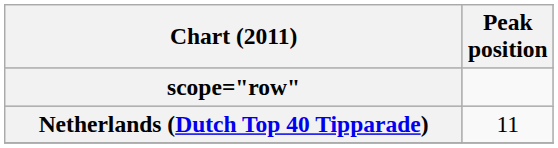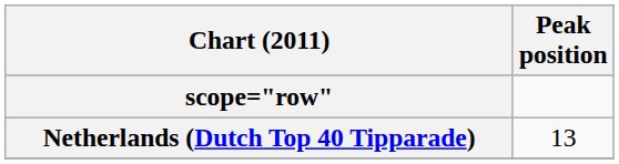Netherlands (Dutch Top 40 Tipparade) | Peak position: 11 -> 13
